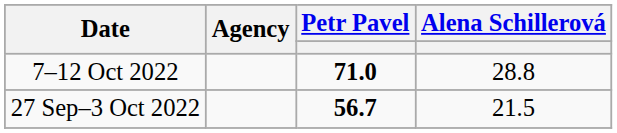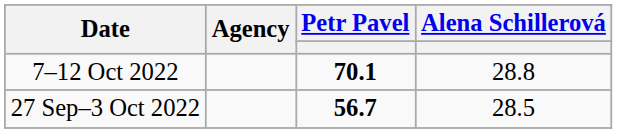7–12 Oct 2022 | Petr Pavel: 71.0 -> 70.1
27 Sep–3 Oct 2022 | Alena Schillerová: 21.5 -> 28.5
